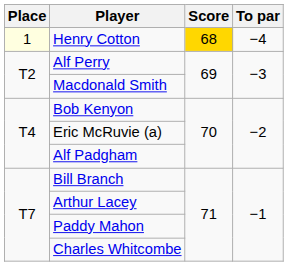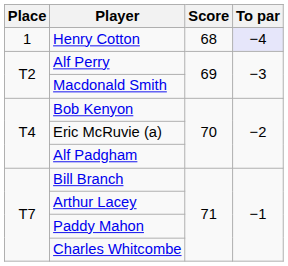Henry Cotton | Place: lightyellow background -> no background
Henry Cotton | Score: gold background -> no background
Henry Cotton | To par: no background -> lavender background
